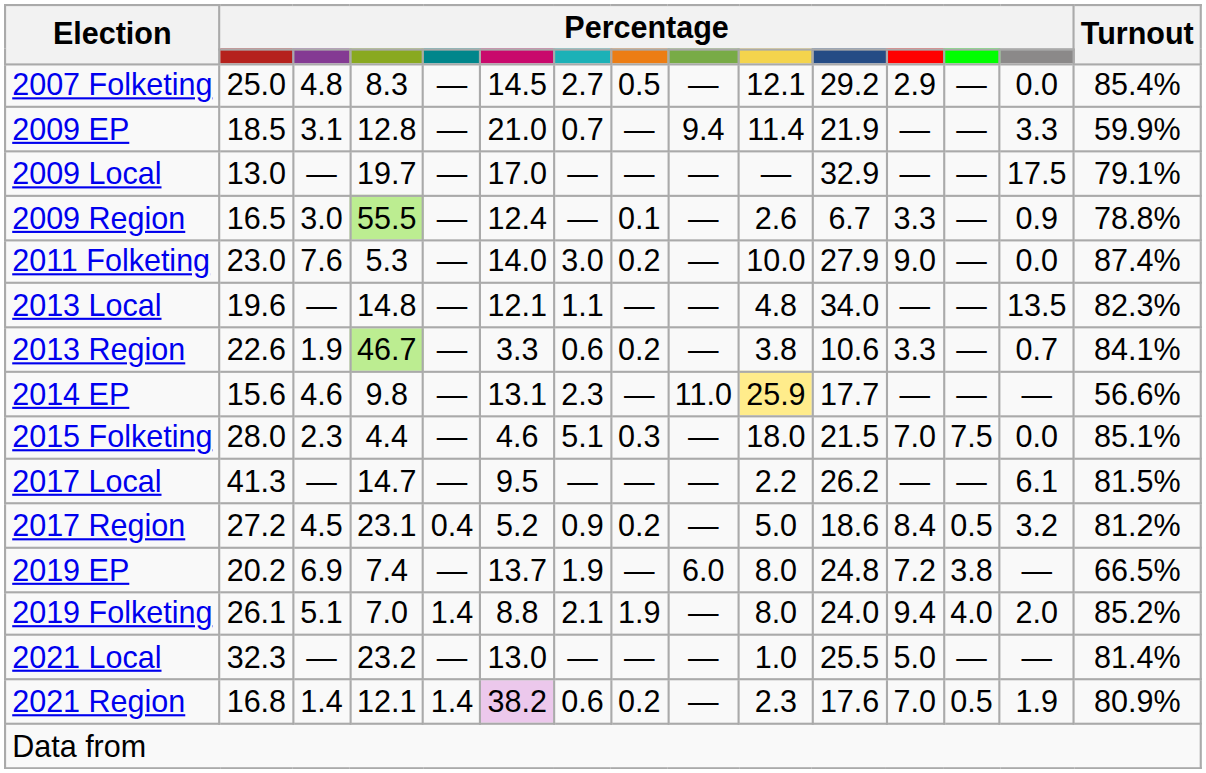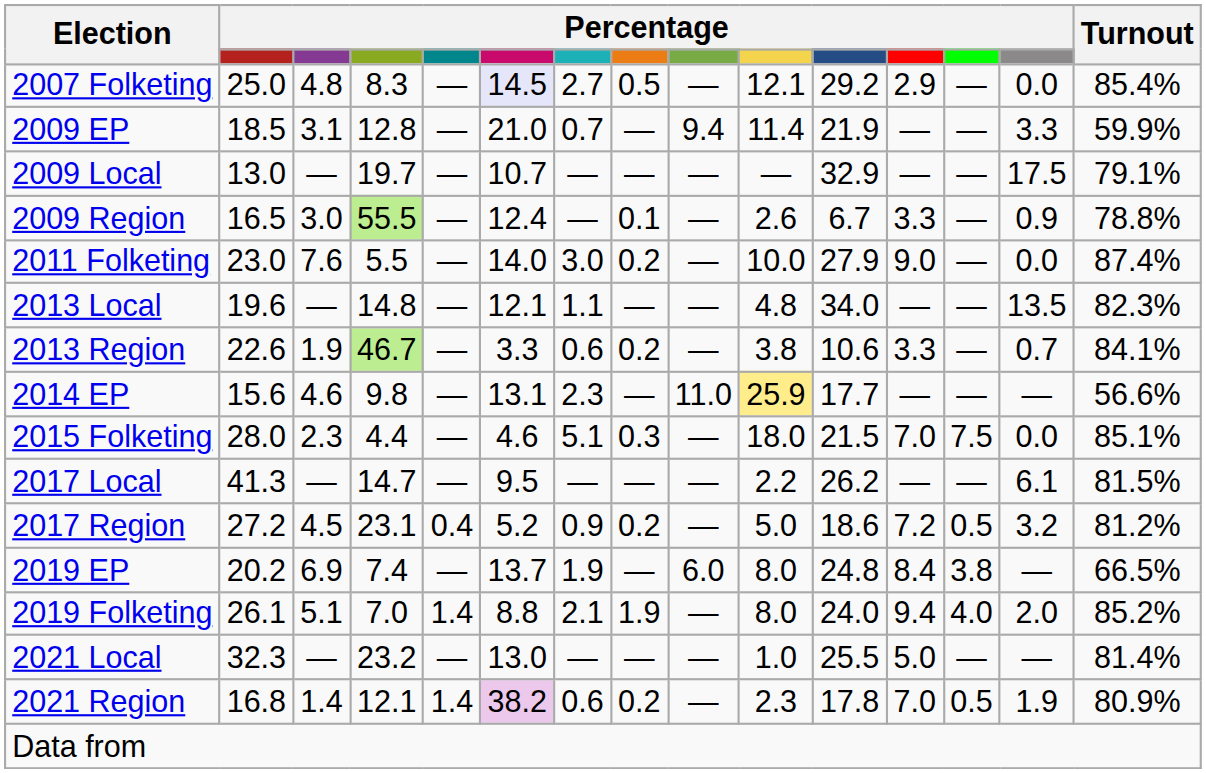2007 Folketing | column 6: no background -> lavender background
2009 Local | column 6: 17.0 -> 10.7
2011 Folketing | column 4: 5.3 -> 5.5
2017 Region | column 12: 8.4 -> 7.2
2019 EP | column 12: 7.2 -> 8.4
2021 Region | column 11: 17.6 -> 17.8
